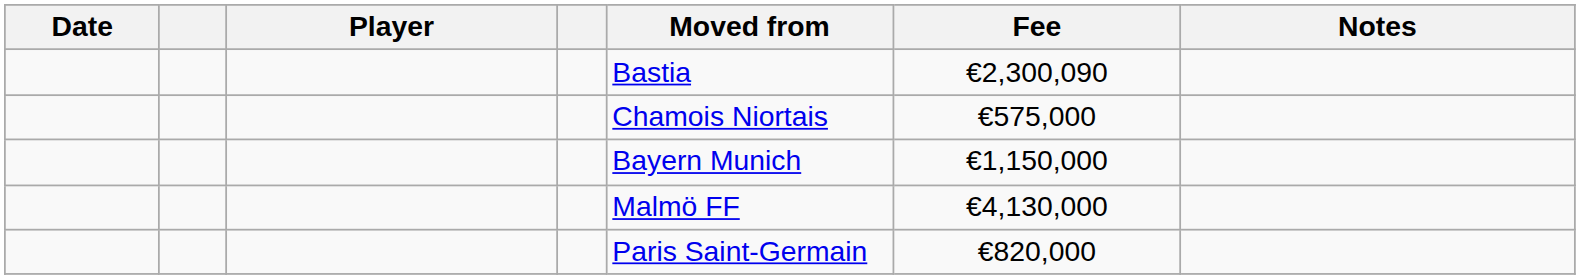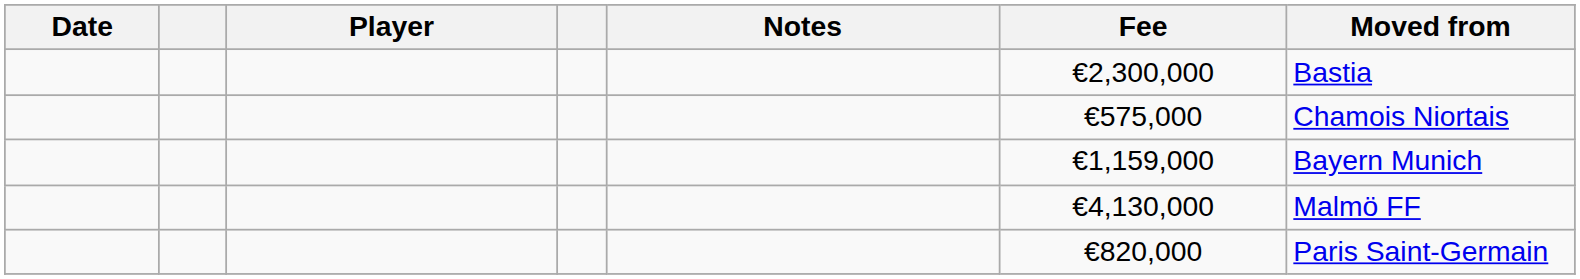columns swapped: Moved from <-> Notes
row 2 | Fee: €2,300,090 -> €2,300,000
row 4 | Fee: €1,150,000 -> €1,159,000
